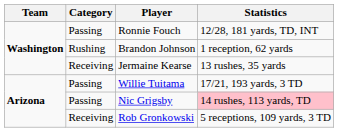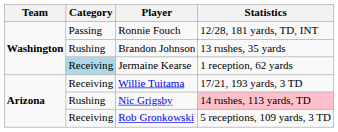Brandon Johnson | Statistics: 1 reception, 62 yards -> 13 rushes, 35 yards
Jermaine Kearse | Category: no background -> lightblue background
Jermaine Kearse | Statistics: 13 rushes, 35 yards -> 1 reception, 62 yards
Willie Tuitama | Category: Passing -> Receiving
Nic Grigsby | Category: Passing -> Rushing
